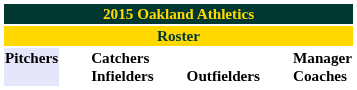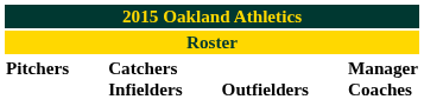Pitchers | column 1: lavender background -> no background
